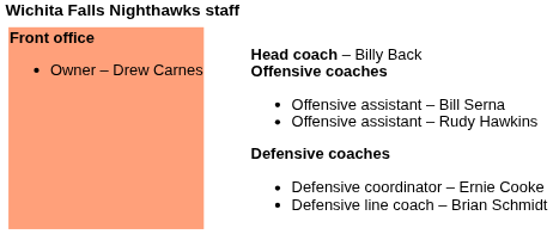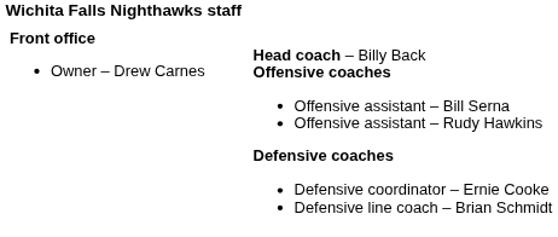Front office Owner – Drew Carnes | column 1: lightsalmon background -> no background
